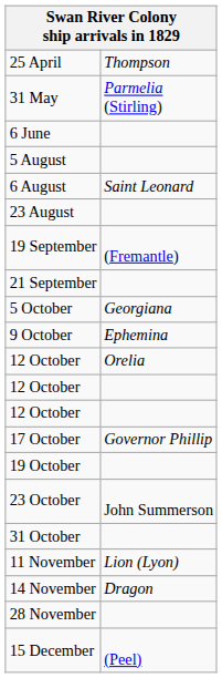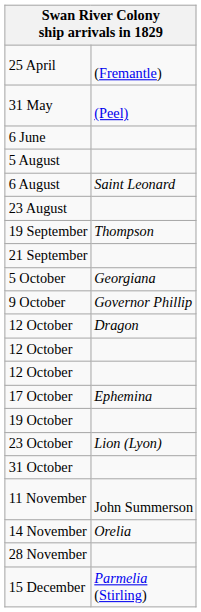row 2 | column 2: Thompson -> (Fremantle)
row 3 | column 2: Parmelia (Stirling) -> (Peel)
row 8 | column 2: (Fremantle) -> Thompson
row 11 | column 2: Ephemina -> Governor Phillip
row 12 | column 2: Orelia -> Dragon
row 15 | column 2: Governor Phillip -> Ephemina
row 17 | column 2: John Summerson -> Lion (Lyon)
row 19 | column 2: Lion (Lyon) -> John Summerson
row 20 | column 2: Dragon -> Orelia
row 22 | column 2: (Peel) -> Parmelia (Stirling)
